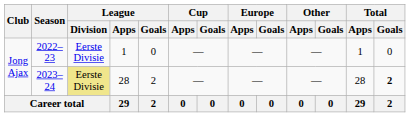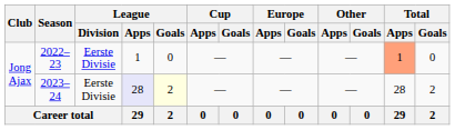2022–23 | Total / Apps: no background -> lightsalmon background
2023–24 | League / Division: khaki background -> no background
2023–24 | League / Apps: no background -> lavender background
2023–24 | League / Goals: no background -> lightyellow background
2023–24 | Total / Goals: bold -> normal
